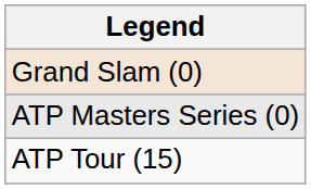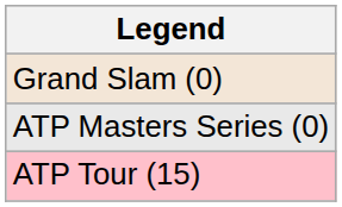row 4 | column 1: no background -> pink background
